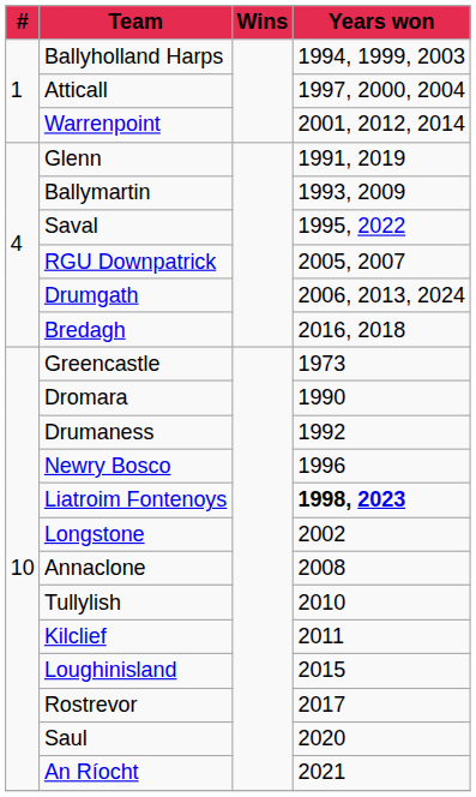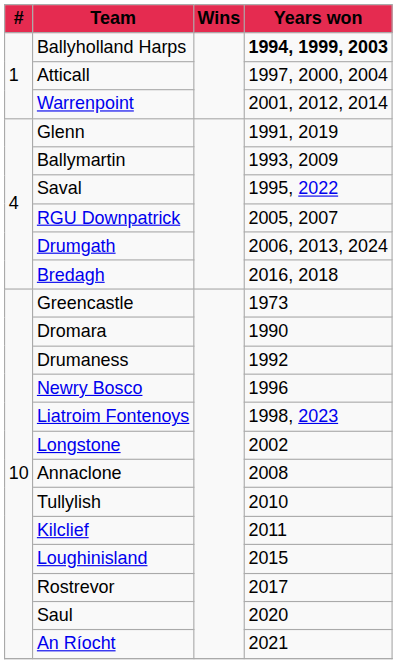Ballyholland Harps | Years won: normal -> bold
Liatroim Fontenoys | Years won: bold -> normal
